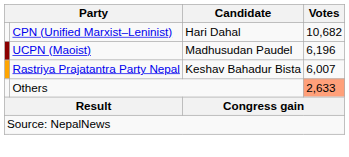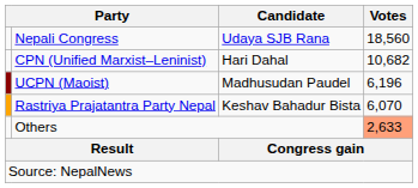+ row: Nepali Congress | Udaya SJB Rana | 18,560
Rastriya Prajatantra Party Nepal | Votes: 6,007 -> 6,070
